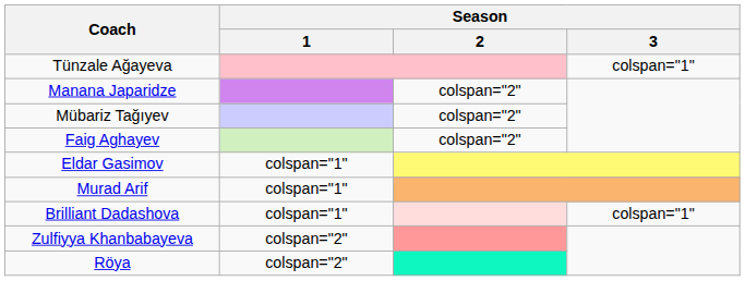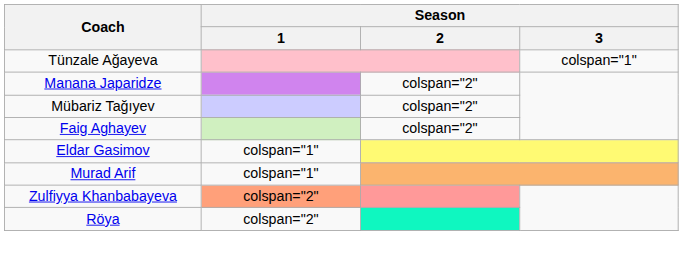- row: Brilliant Dadashova | colspan="1" | colspan="1"
Zulfiyya Khanbabayeva | Season / 1: no background -> lightsalmon background
